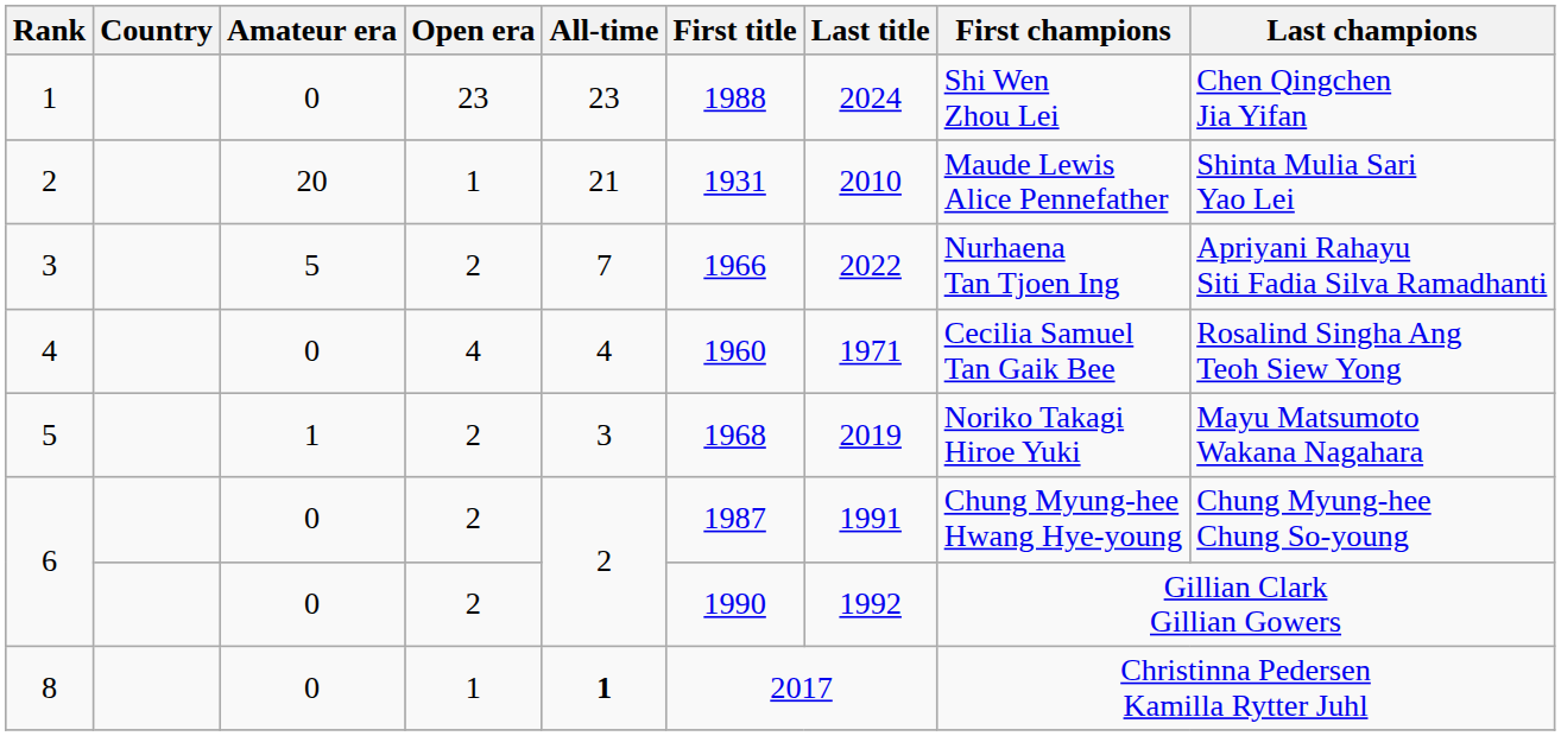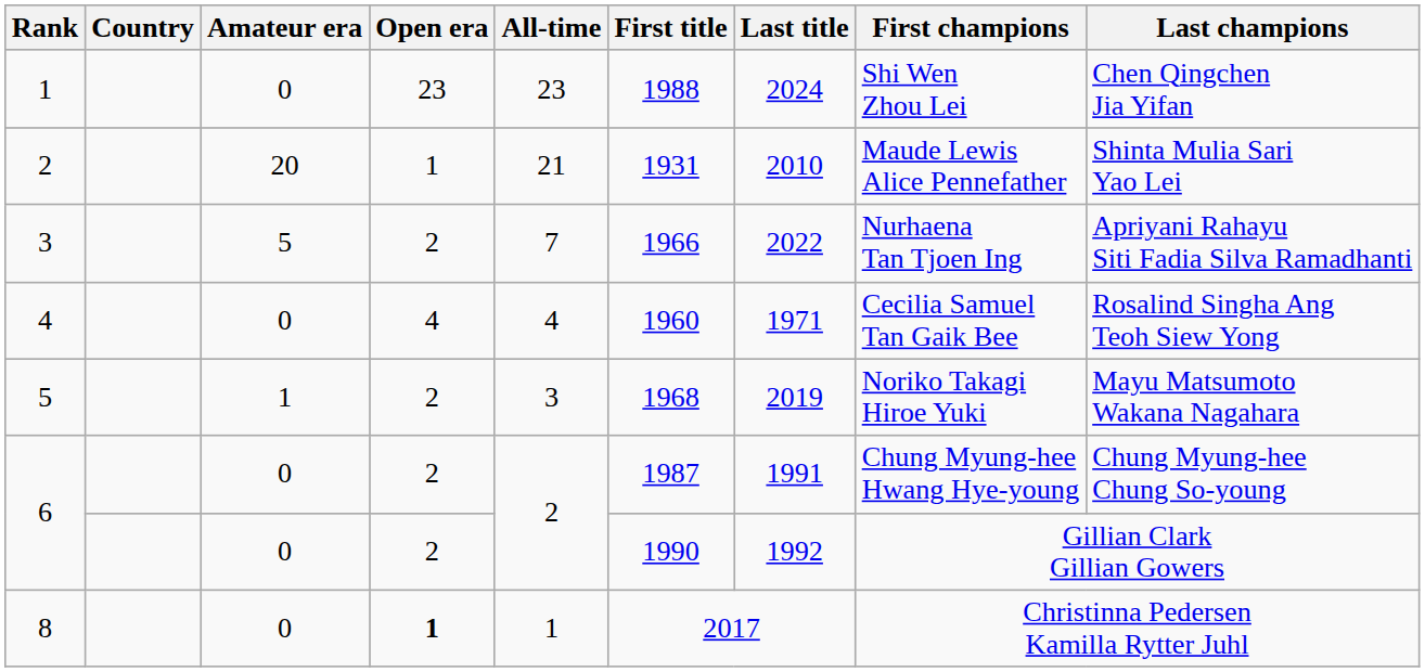8 | Open era: normal -> bold
8 | All-time: bold -> normal
